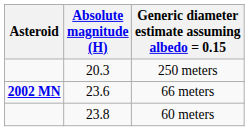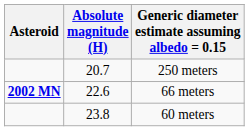250 meters | Absolute magnitude (H): 20.3 -> 20.7
66 meters | Absolute magnitude (H): 23.6 -> 22.6
